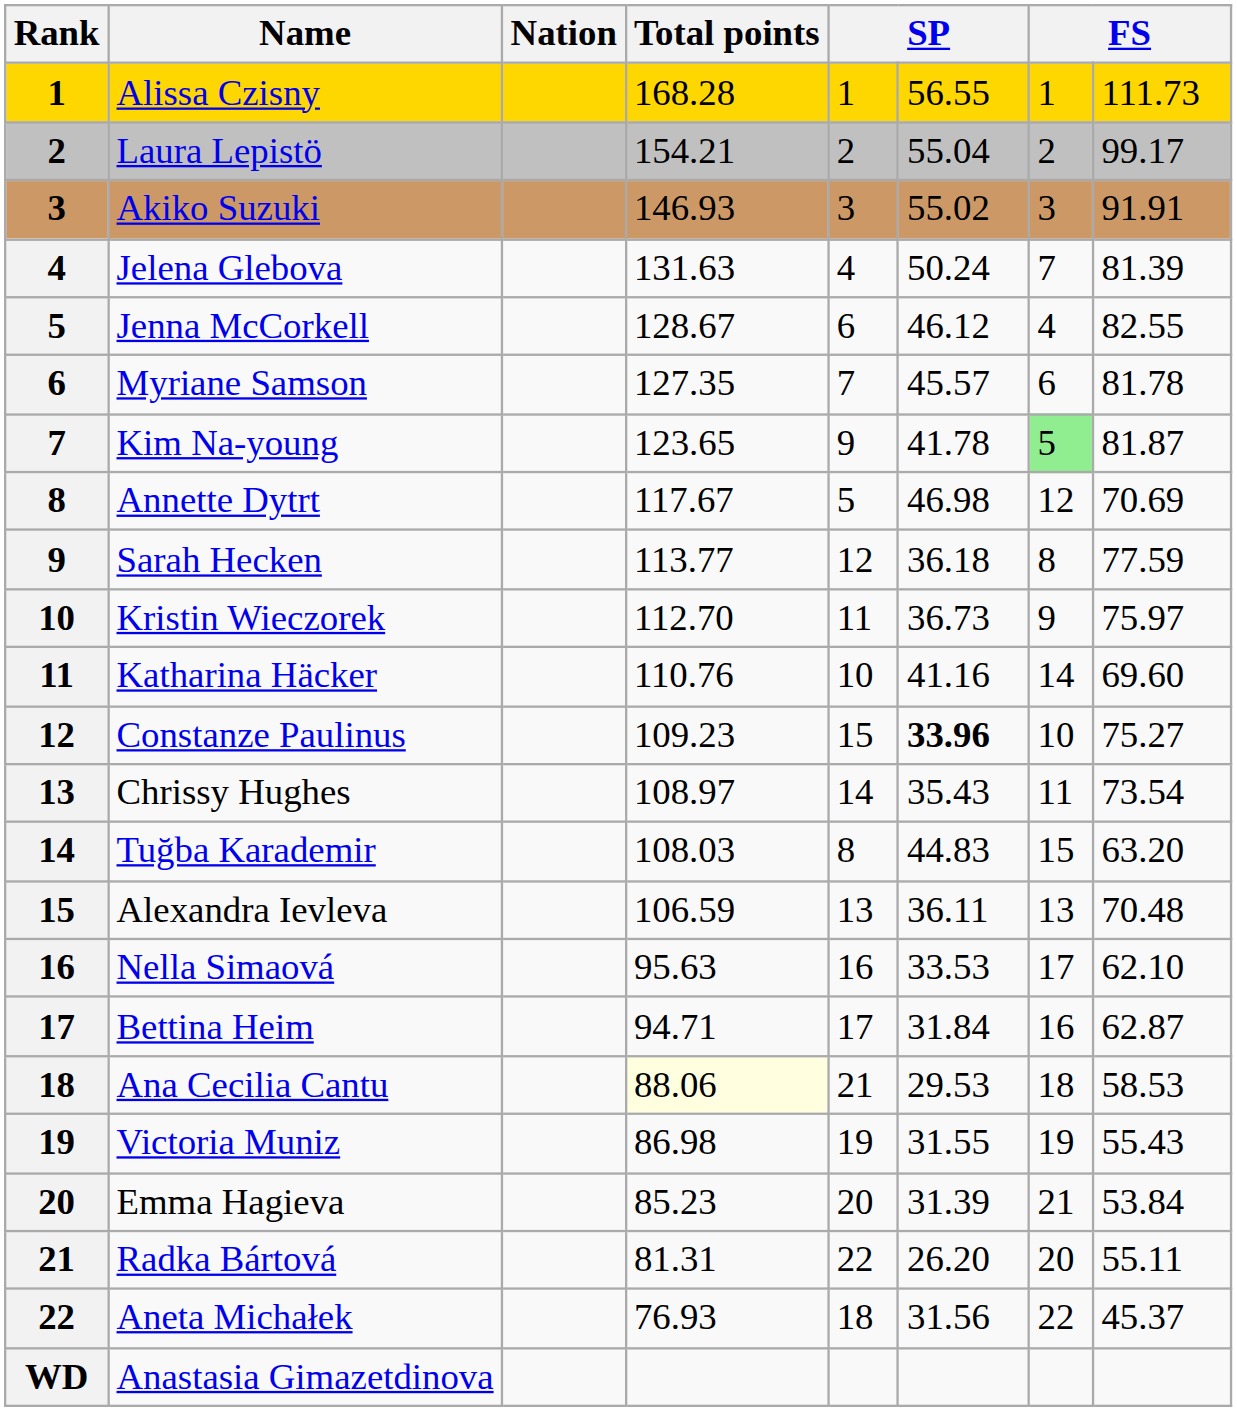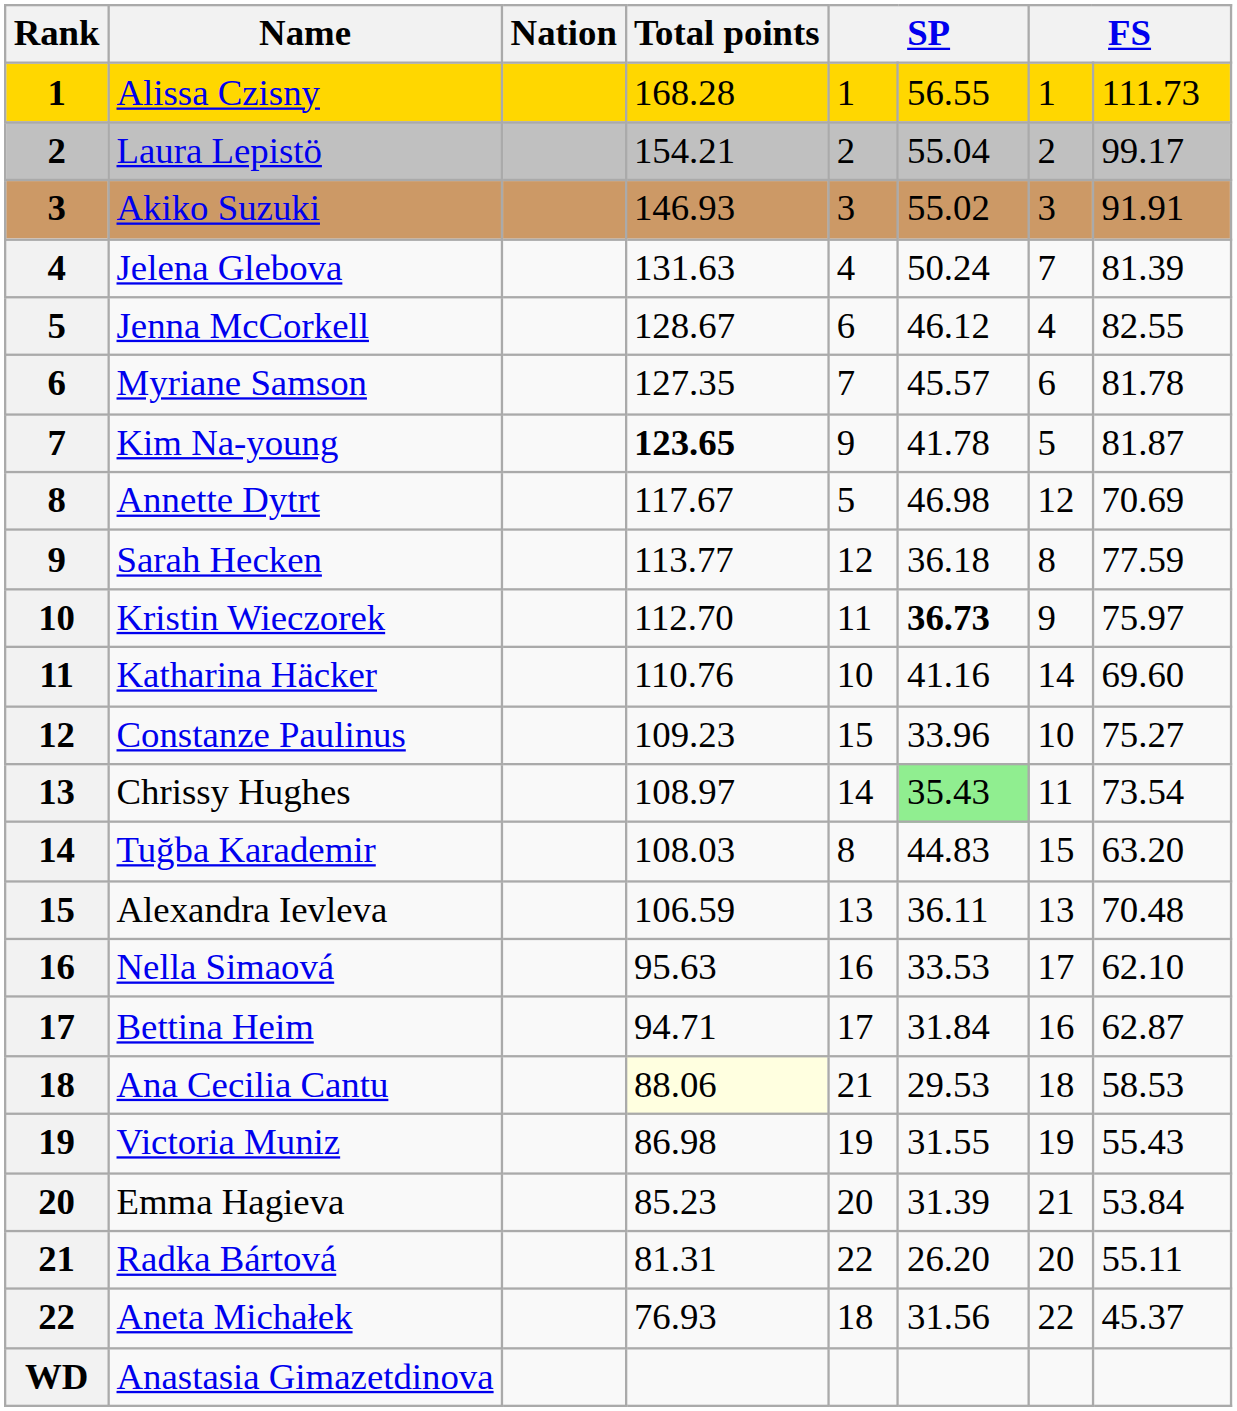Kim Na-young | Total points: normal -> bold
Kim Na-young | column 7: lightgreen background -> no background
Kristin Wieczorek | column 6: normal -> bold
Constanze Paulinus | column 6: bold -> normal
Chrissy Hughes | column 6: no background -> lightgreen background
